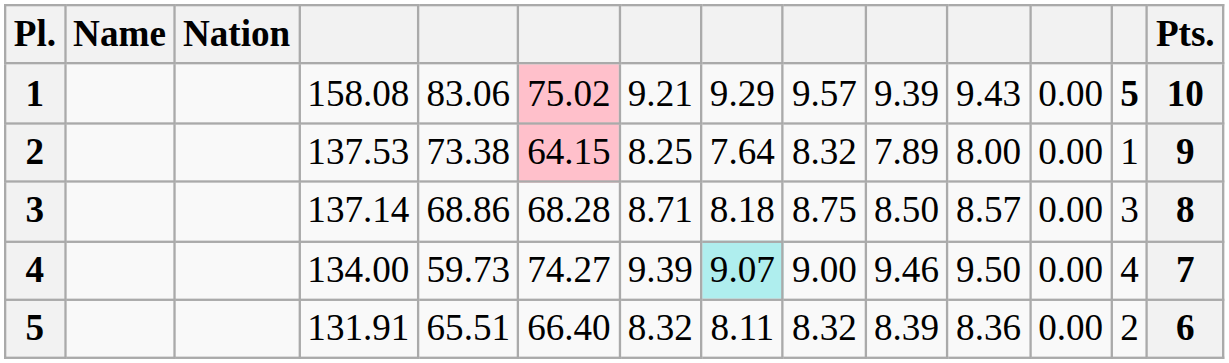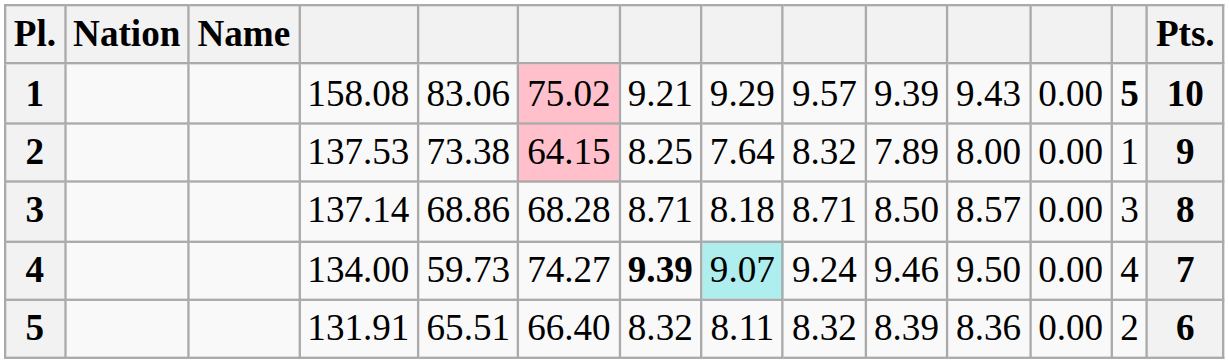columns swapped: Name <-> Nation
row 4 | column 9: 8.75 -> 8.71
row 5 | column 7: normal -> bold
row 5 | column 9: 9.00 -> 9.24
